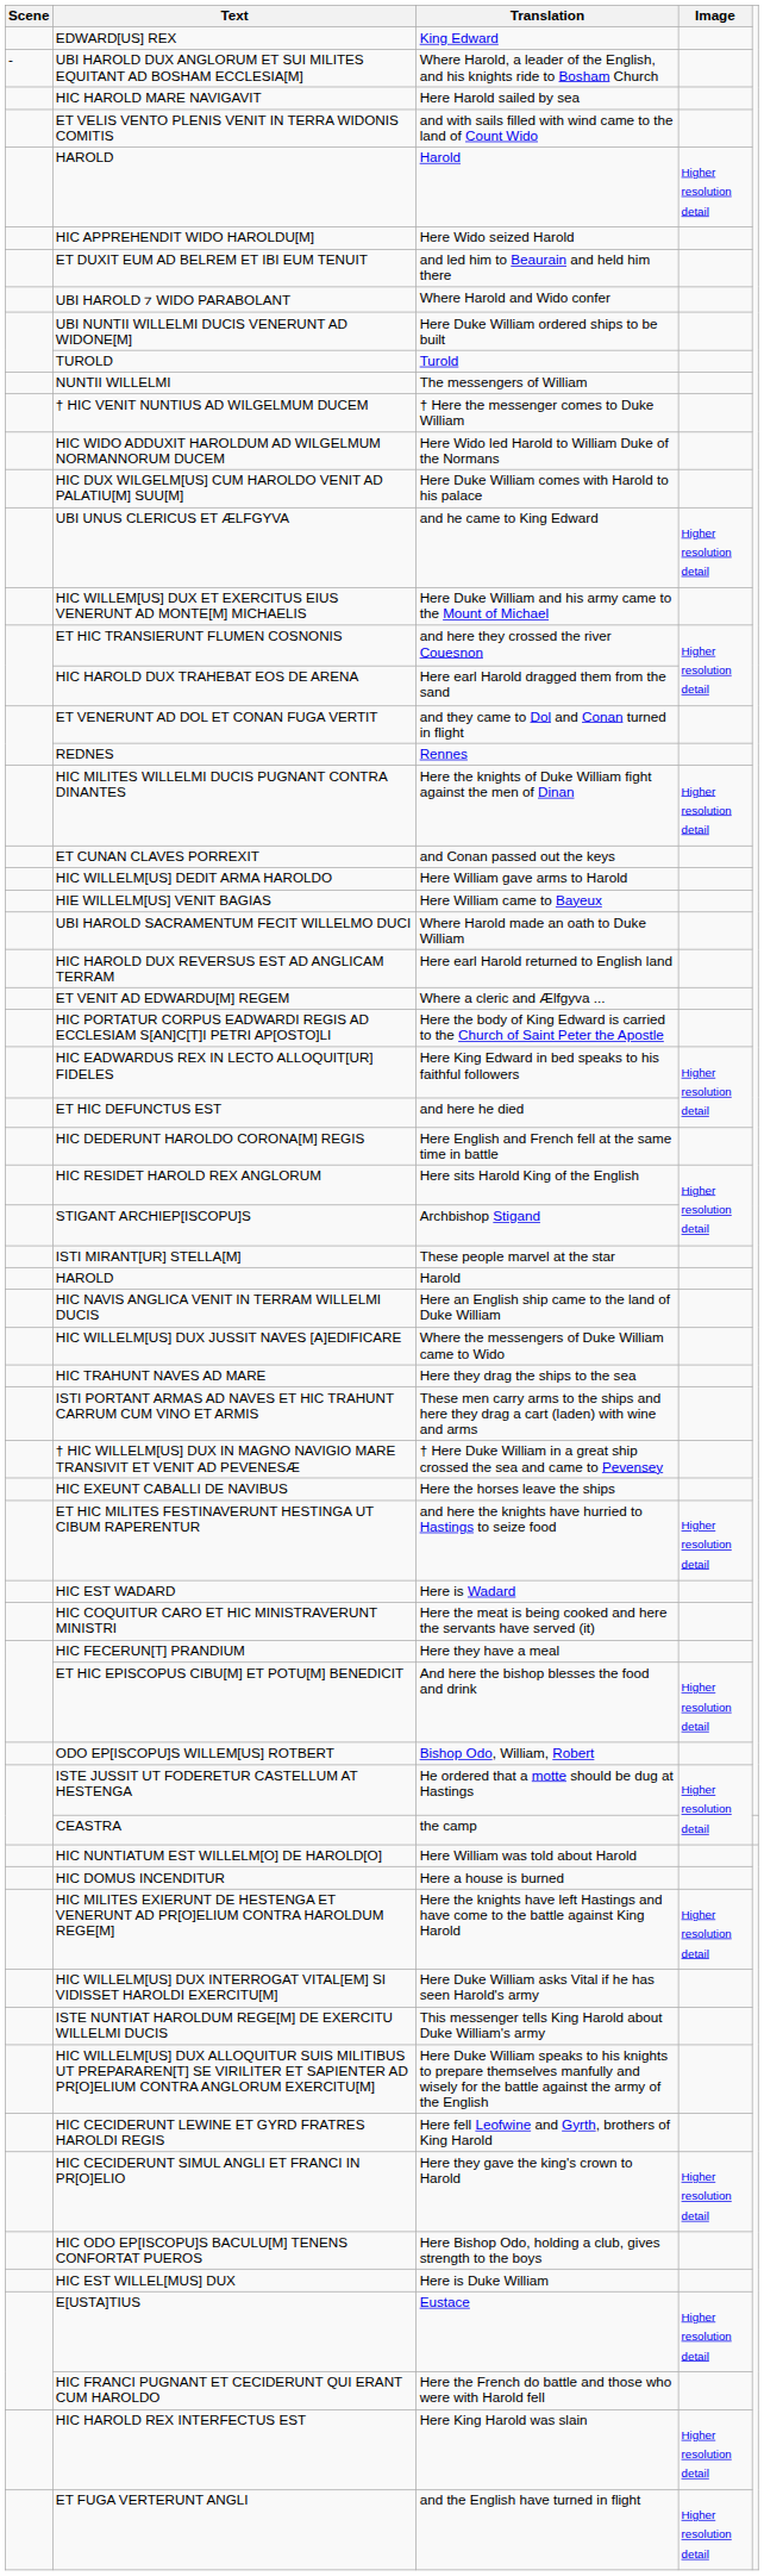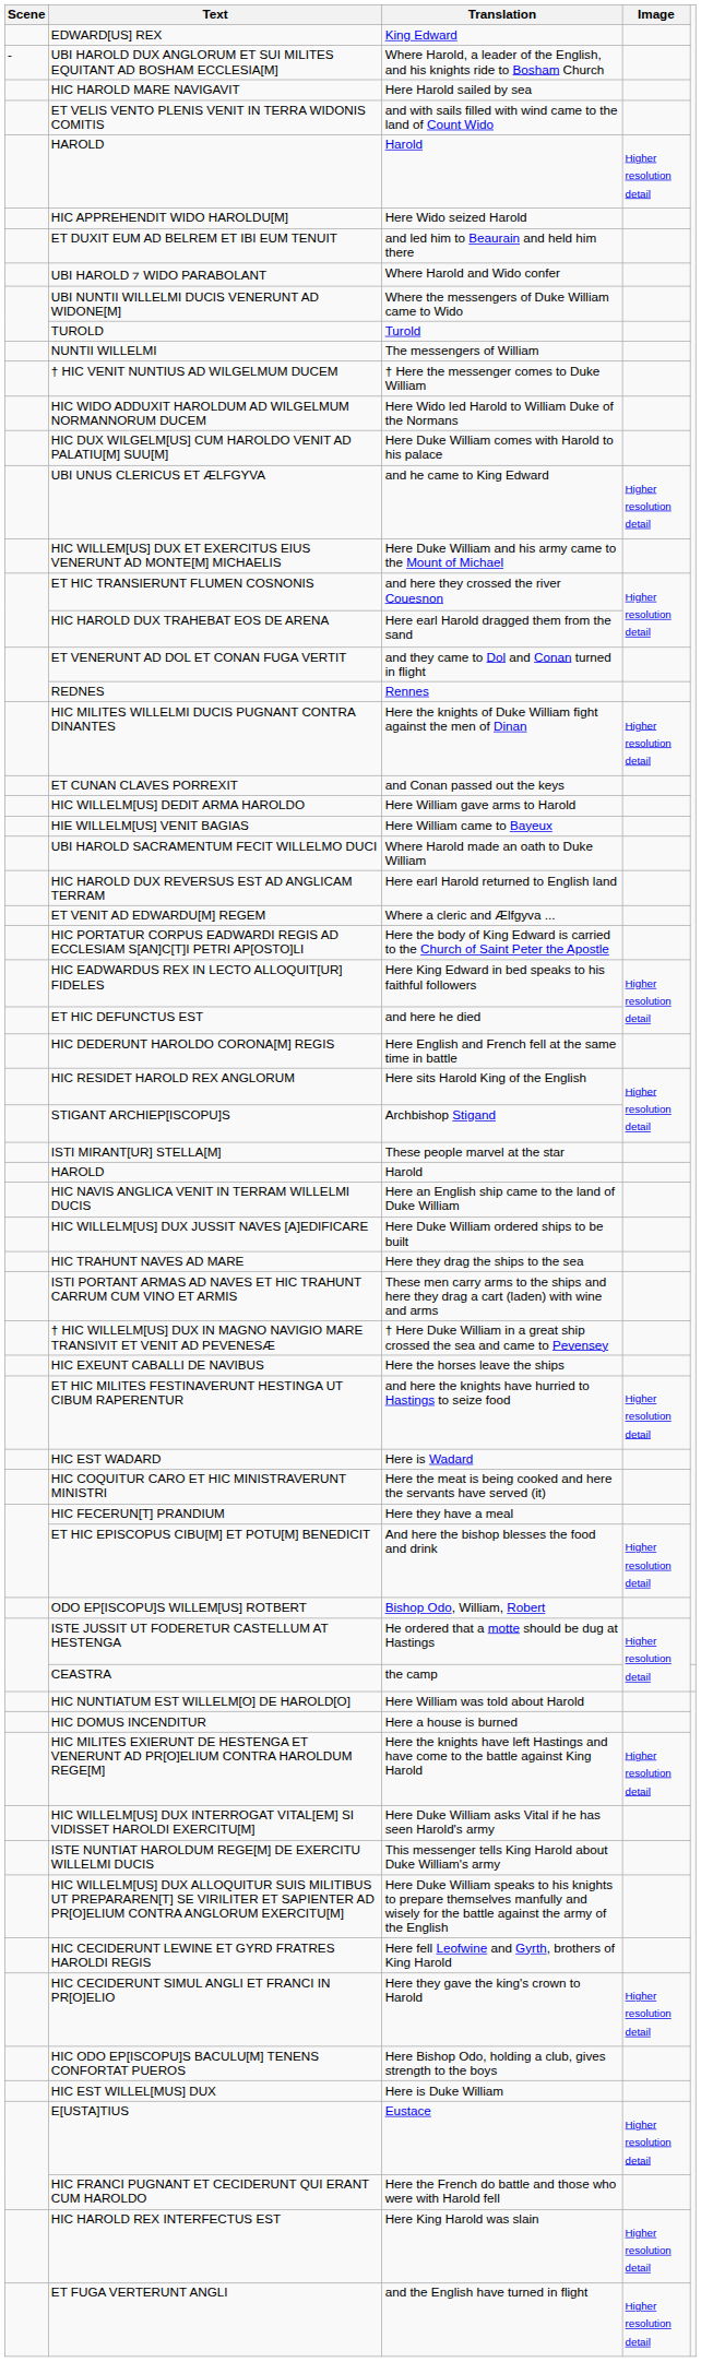UBI NUNTII WILLELMI DUCIS VENERUNT AD WIDONE[M] | Translation: Here Duke William ordered ships to be built -> Where the messengers of Duke William came to Wido
HIC WILLELM[US] DUX JUSSIT NAVES [A]EDIFICARE | Translation: Where the messengers of Duke William came to Wido -> Here Duke William ordered ships to be built
